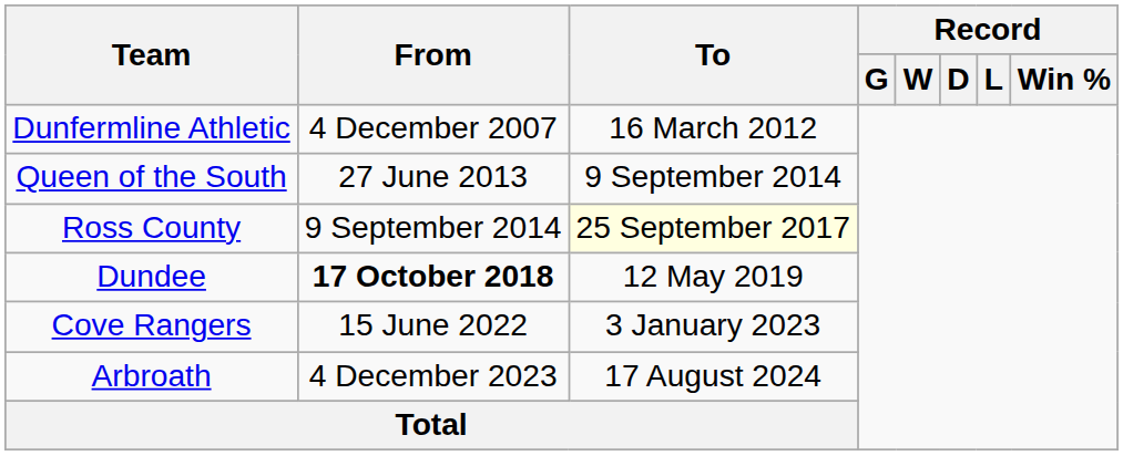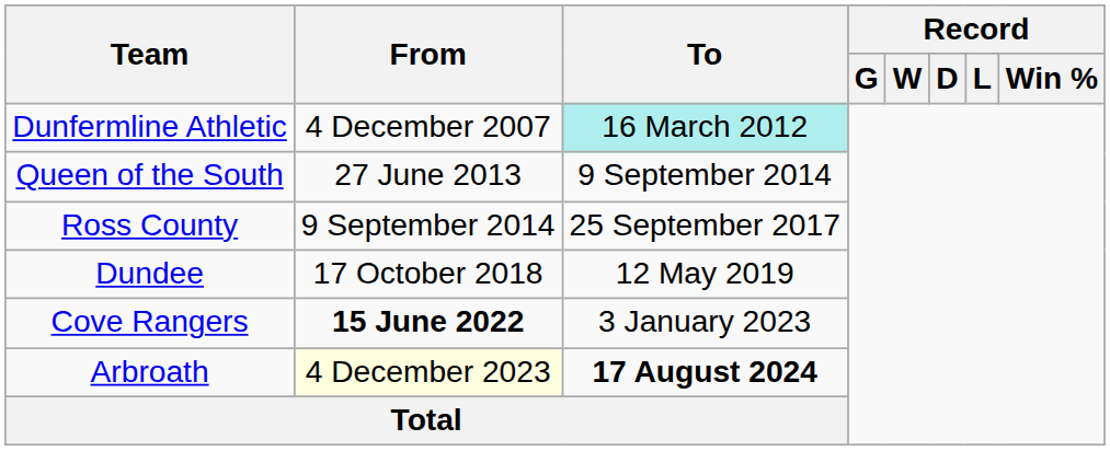Dunfermline Athletic | To: no background -> paleturquoise background
Ross County | To: lightyellow background -> no background
Dundee | From: bold -> normal
Cove Rangers | From: normal -> bold
Arbroath | From: no background -> lightyellow background
Arbroath | To: normal -> bold
